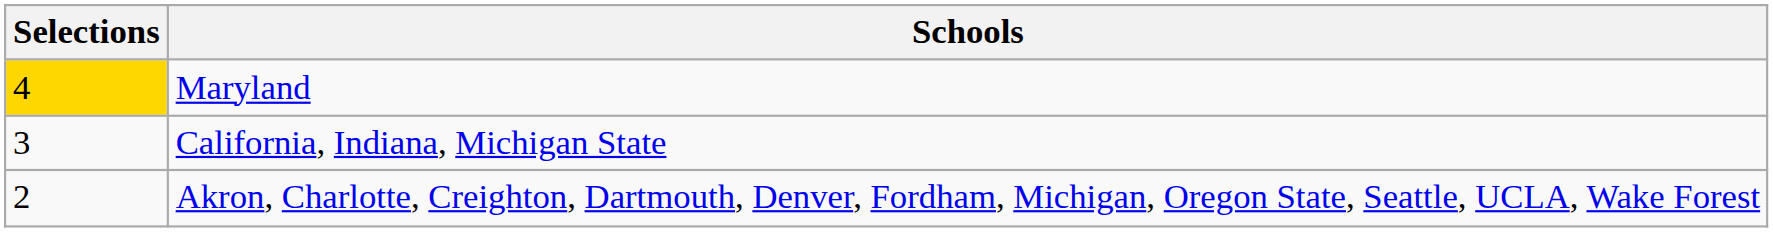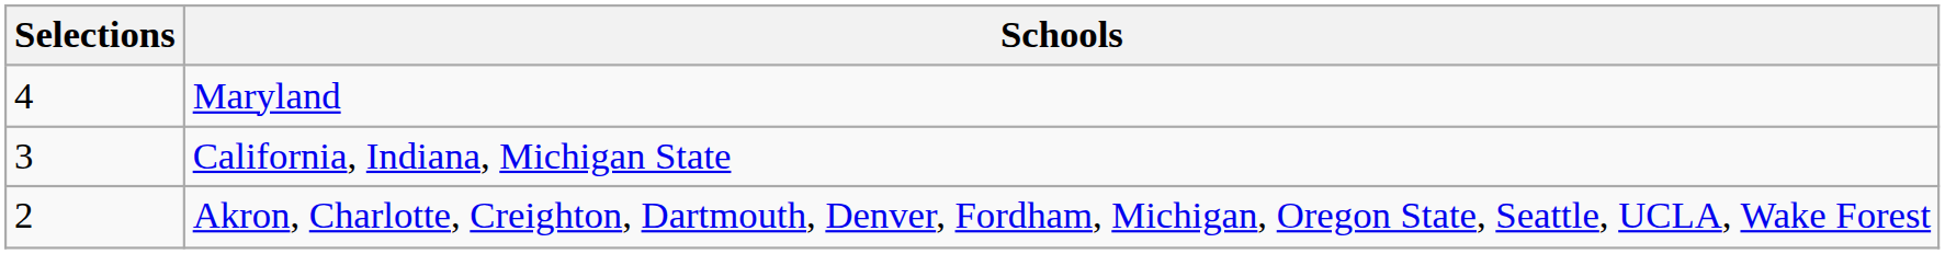Maryland | Selections: gold background -> no background
